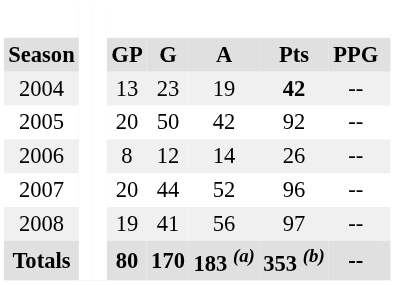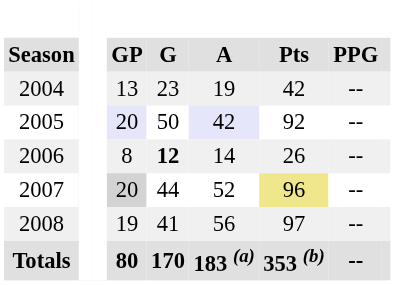2004 | Pts: bold -> normal
2005 | GP: no background -> lavender background
2005 | A: no background -> lavender background
2006 | G: normal -> bold
2007 | GP: no background -> lightgrey background
2007 | Pts: no background -> khaki background
